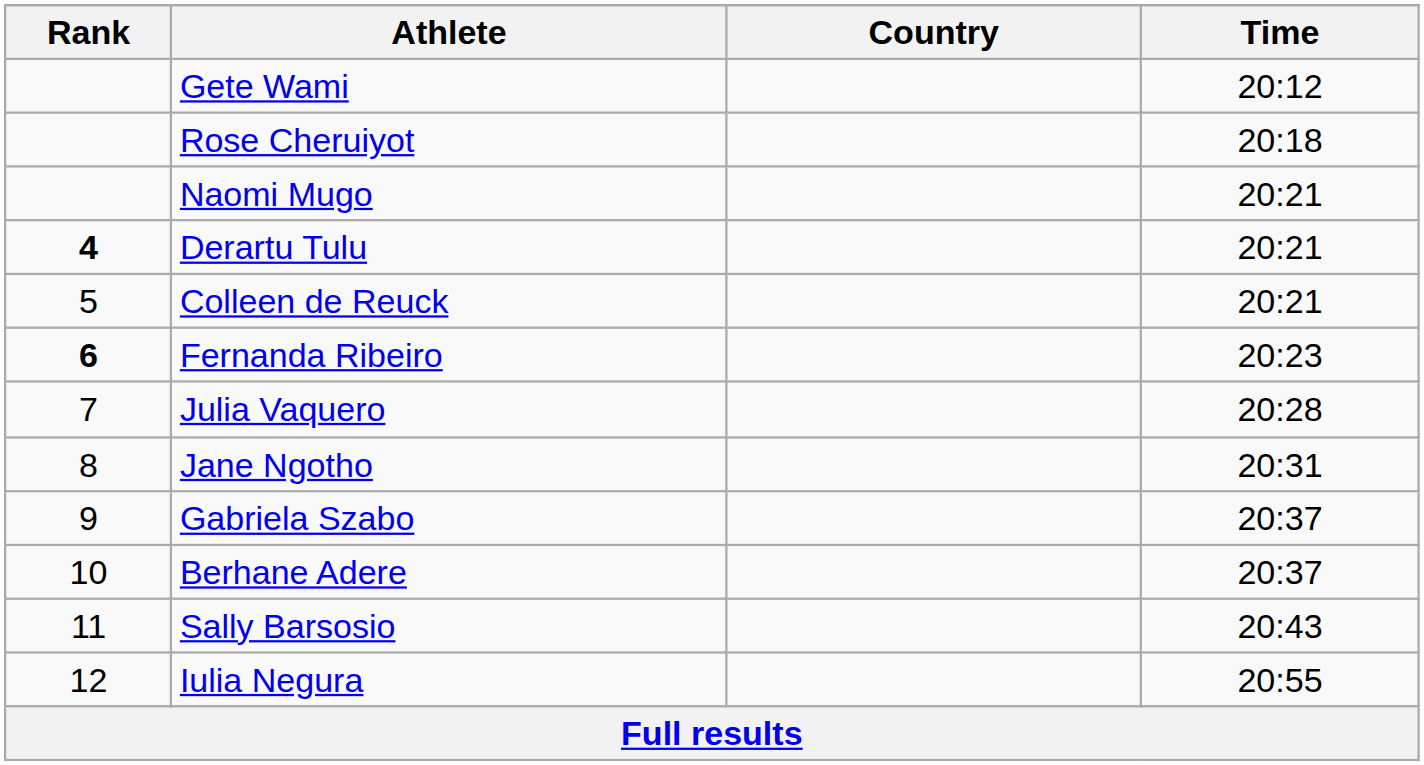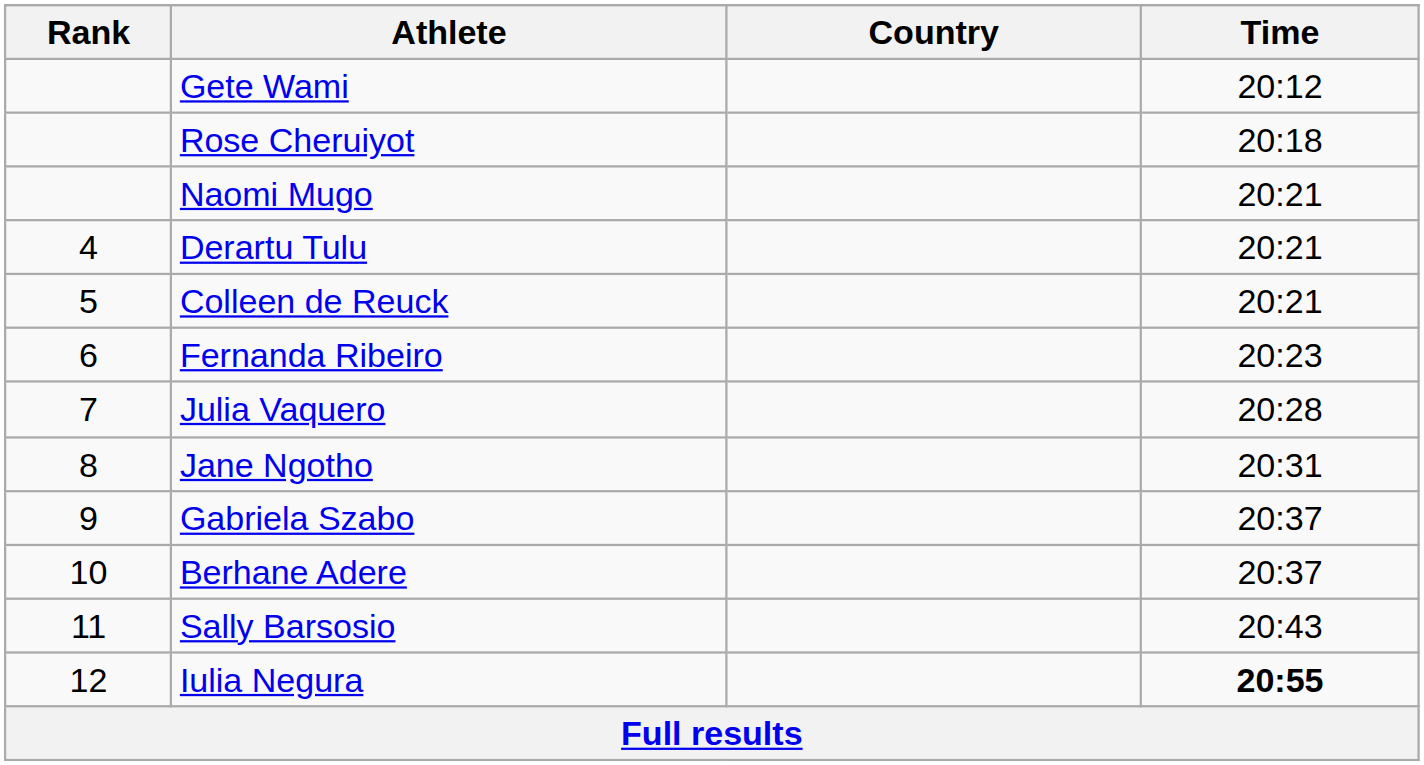Derartu Tulu | Rank: bold -> normal
Fernanda Ribeiro | Rank: bold -> normal
Iulia Negura | Time: normal -> bold
